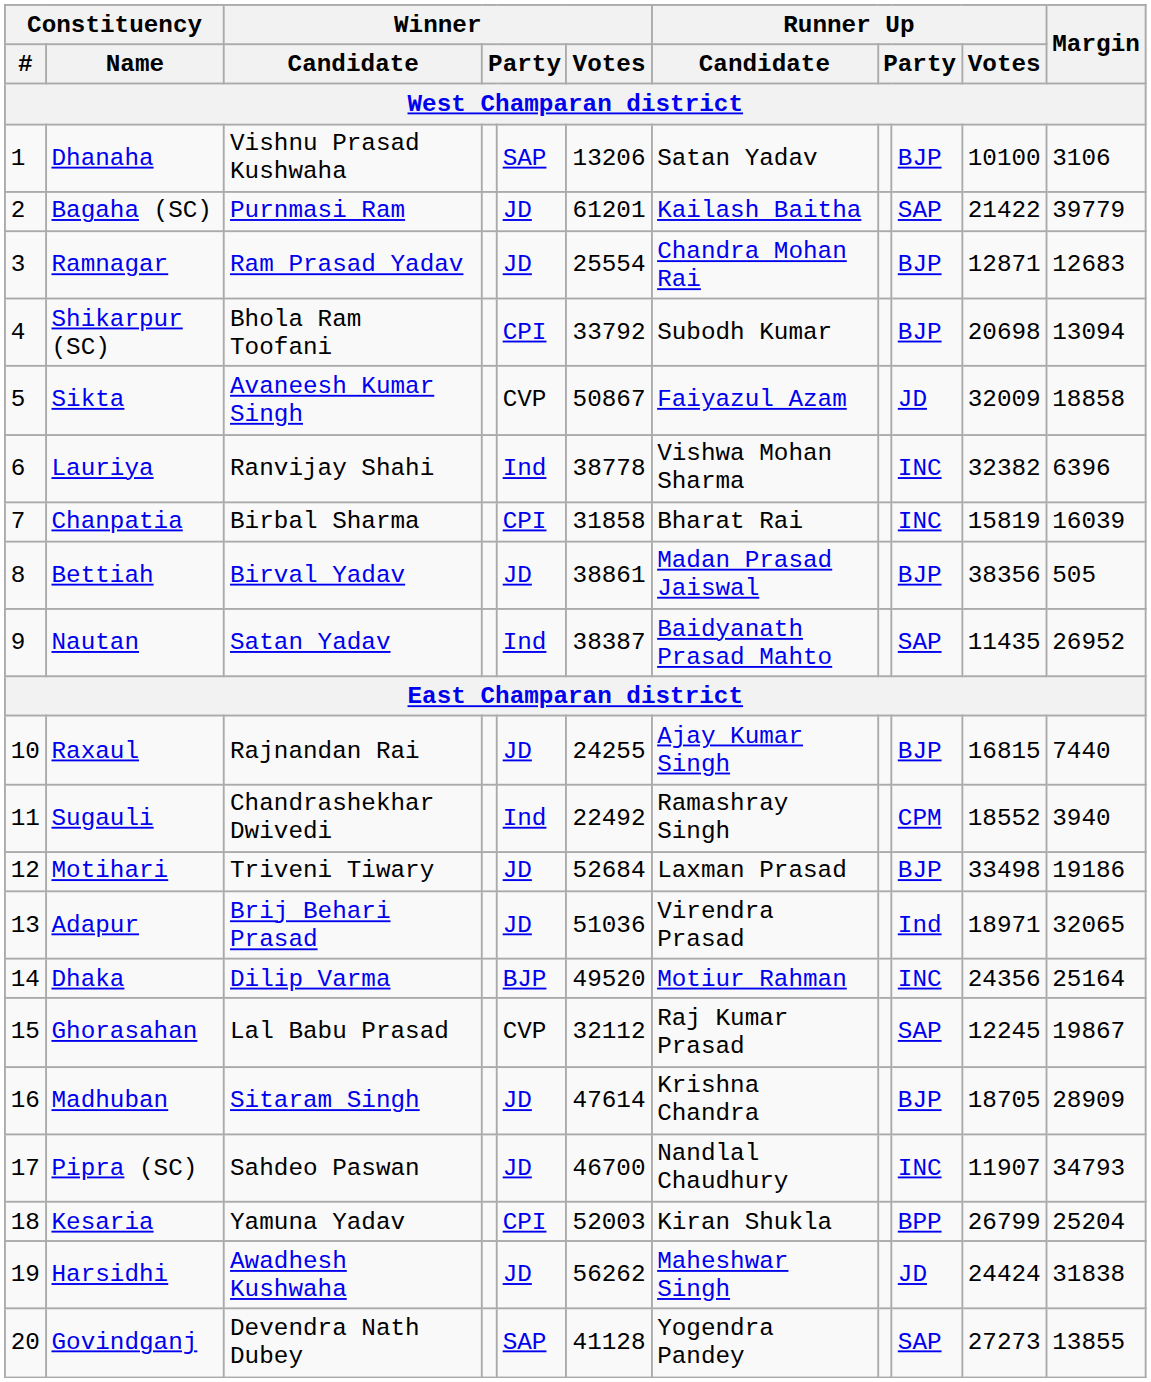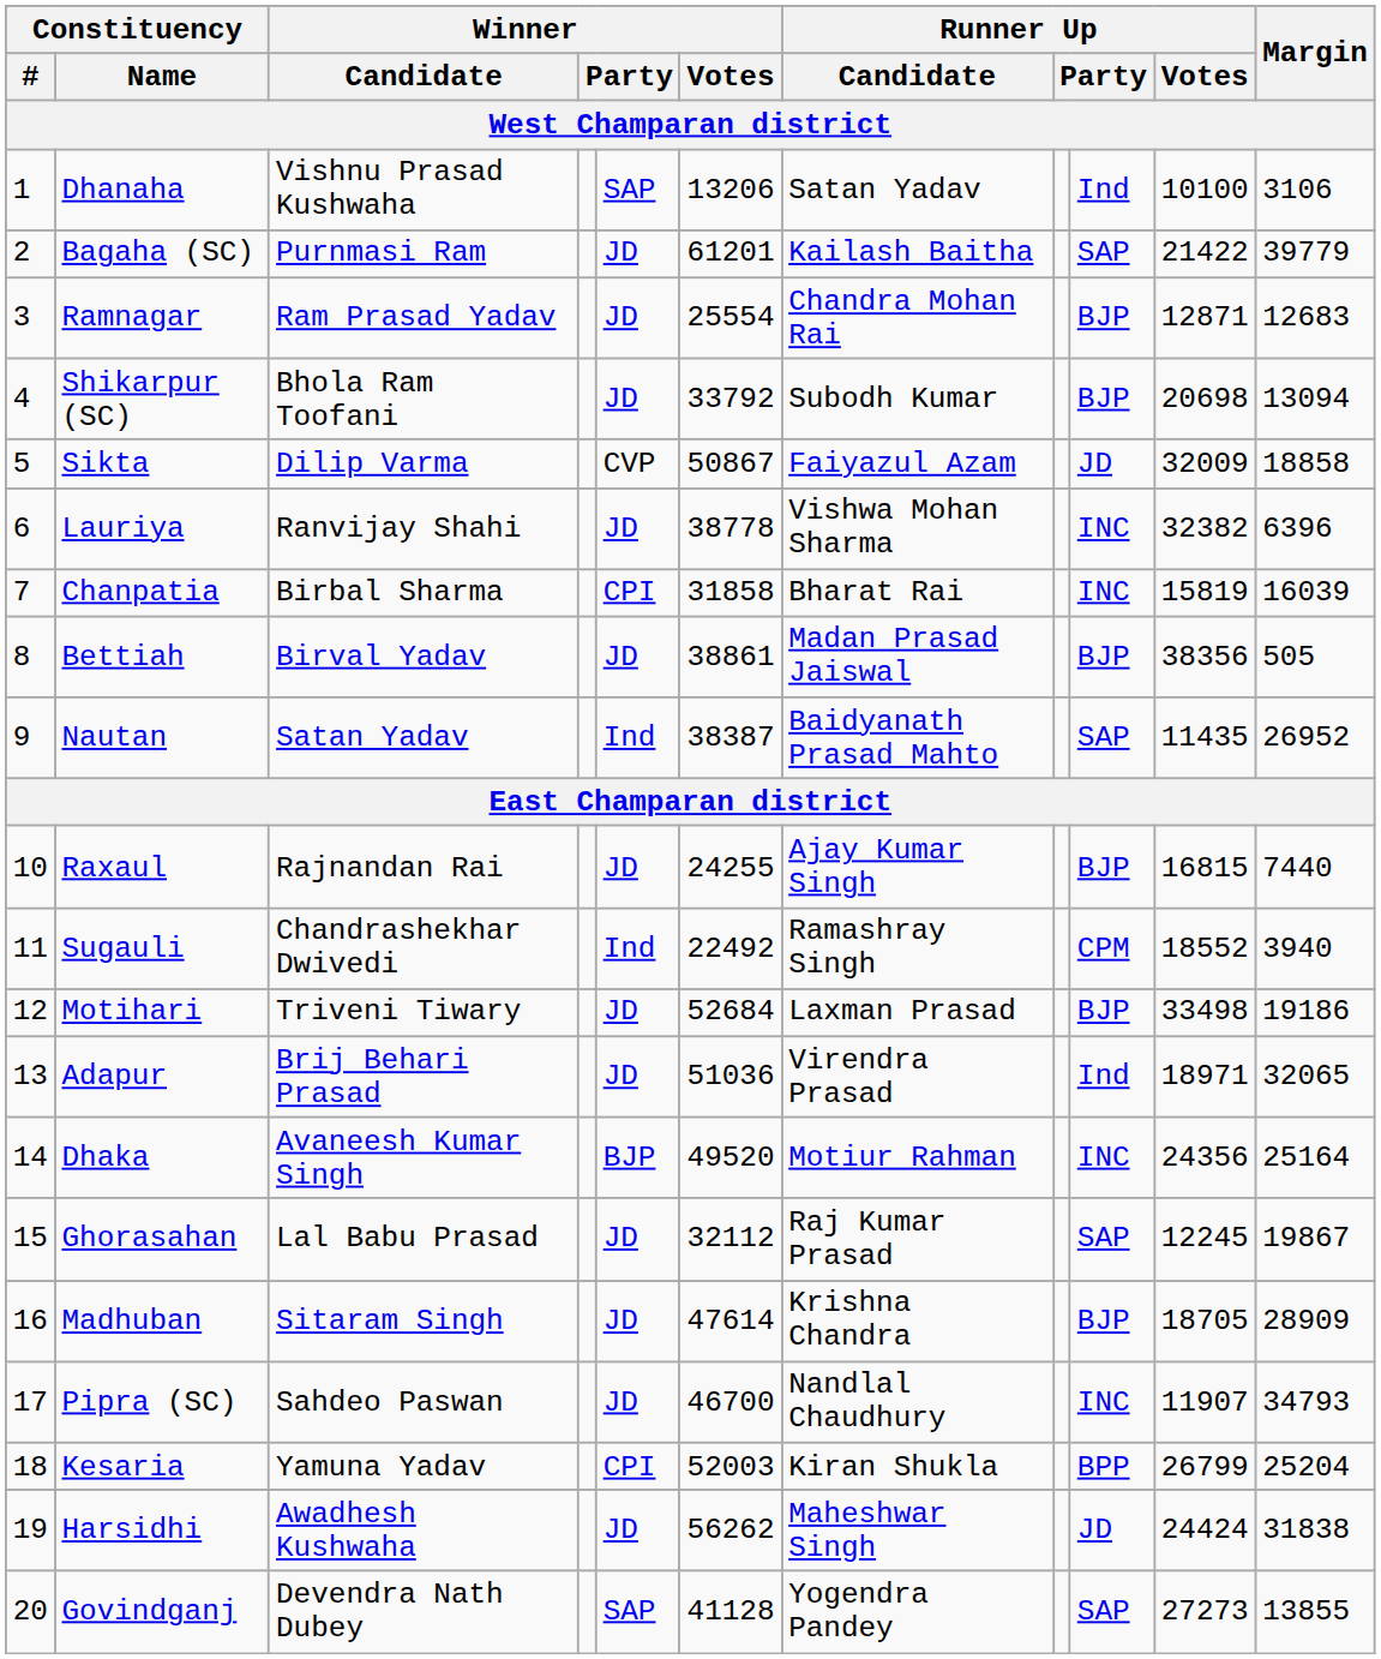Dhanaha | column 9: BJP -> Ind
Shikarpur (SC) | column 5: CPI -> JD
Sikta | Winner / Candidate: Avaneesh Kumar Singh -> Dilip Varma
Lauriya | column 5: Ind -> JD
Dhaka | Winner / Candidate: Dilip Varma -> Avaneesh Kumar Singh
Ghorasahan | column 5: CVP -> JD
